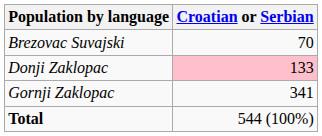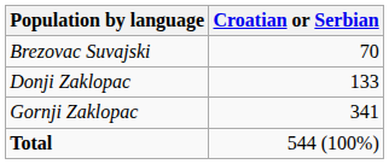Donji Zaklopac | Croatian or Serbian: pink background -> no background
